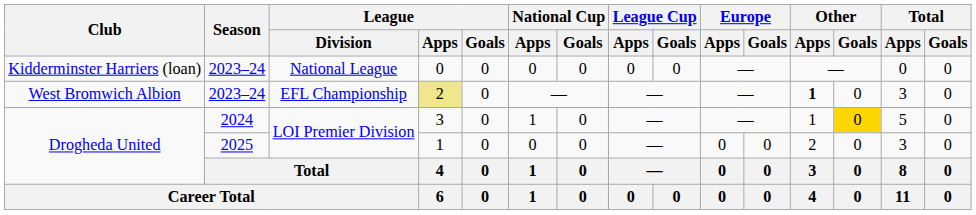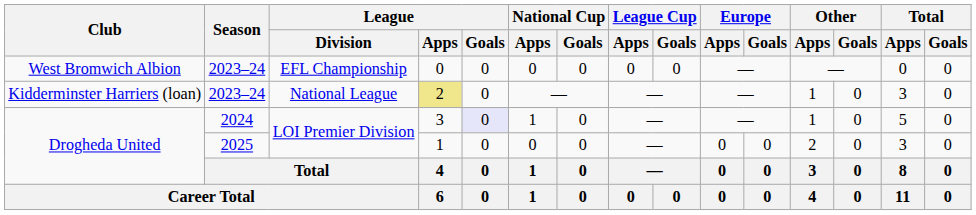row 3 | Club: Kidderminster Harriers (loan) -> West Bromwich Albion
row 3 | League / Division: National League -> EFL Championship
row 4 | Club: West Bromwich Albion -> Kidderminster Harriers (loan)
row 4 | League / Division: EFL Championship -> National League
row 4 | Other / Apps: bold -> normal
row 5 | League / Goals: no background -> lavender background
row 5 | Other / Goals: gold background -> no background
